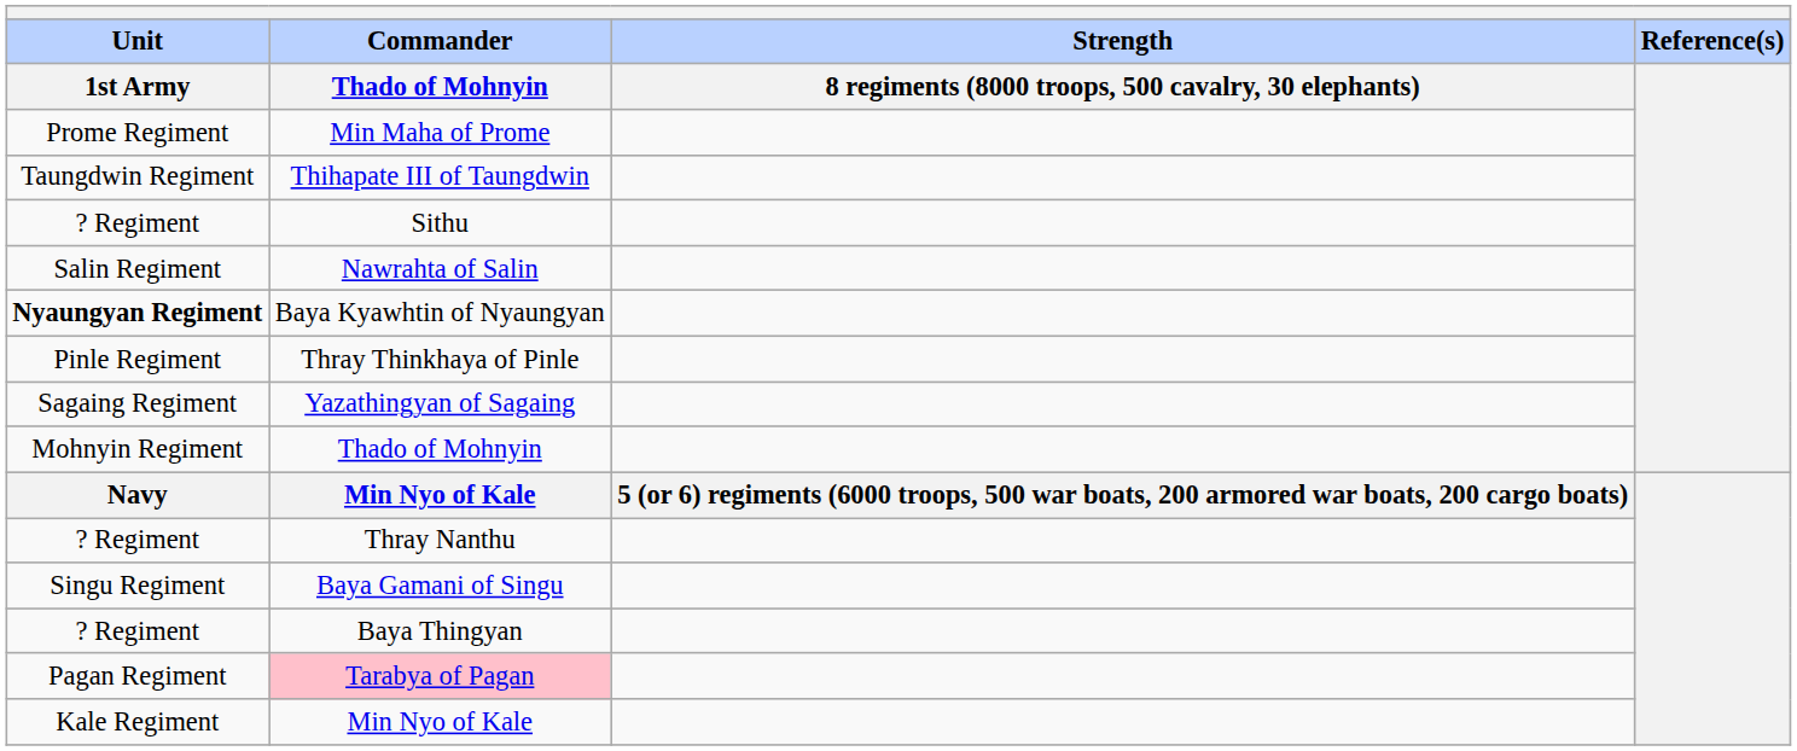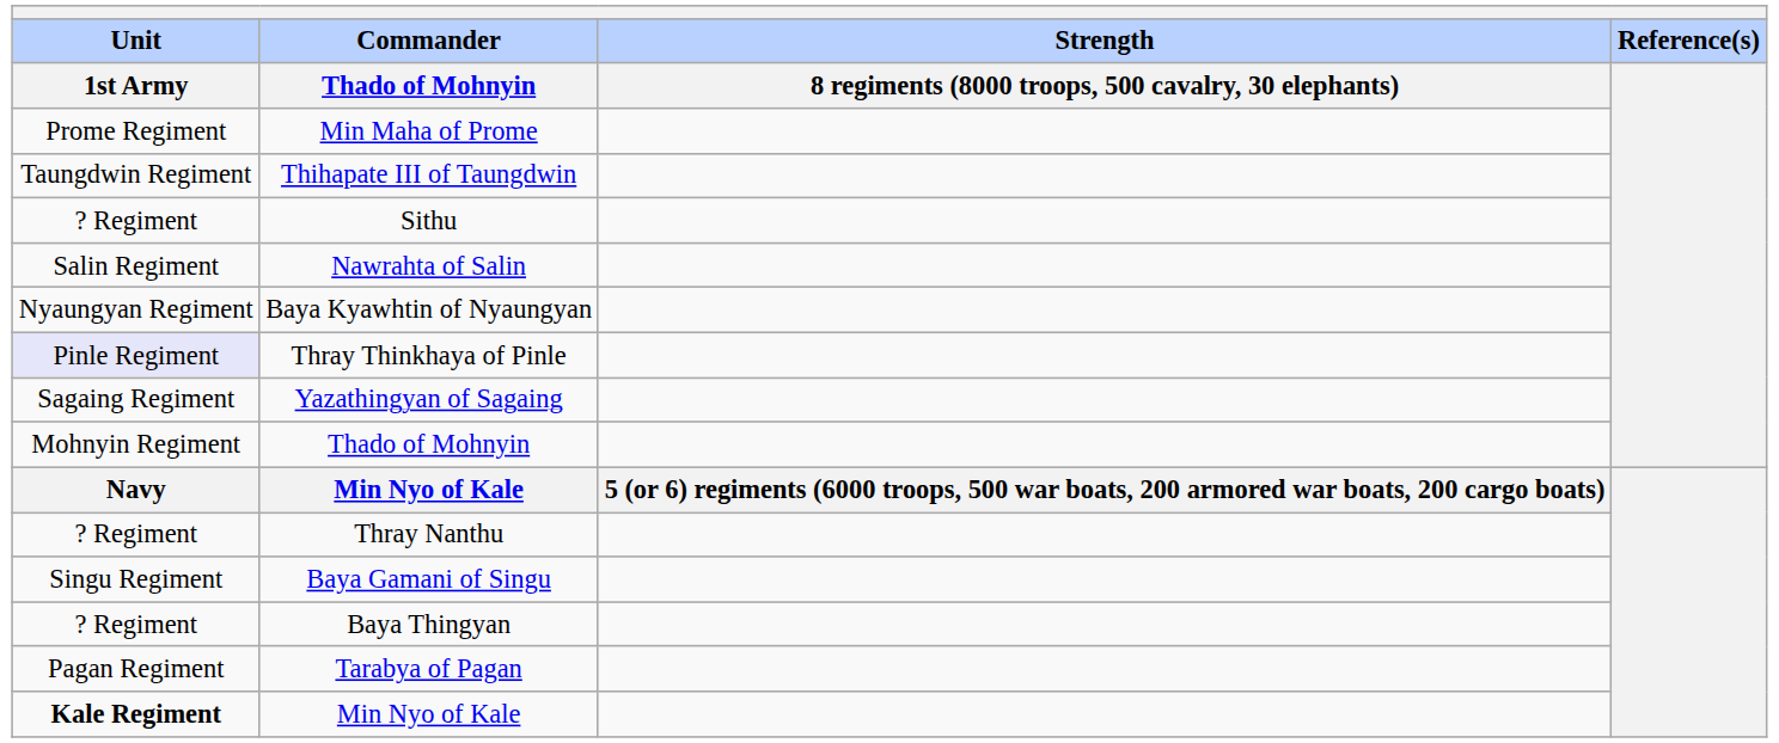Baya Kyawhtin of Nyaungyan | Unit / 1st Army: bold -> normal
Thray Thinkhaya of Pinle | Unit / 1st Army: no background -> lavender background
Tarabya of Pagan | Commander / Thado of Mohnyin: pink background -> no background
Kale Regiment / Min Nyo of Kale | Unit / 1st Army: normal -> bold
